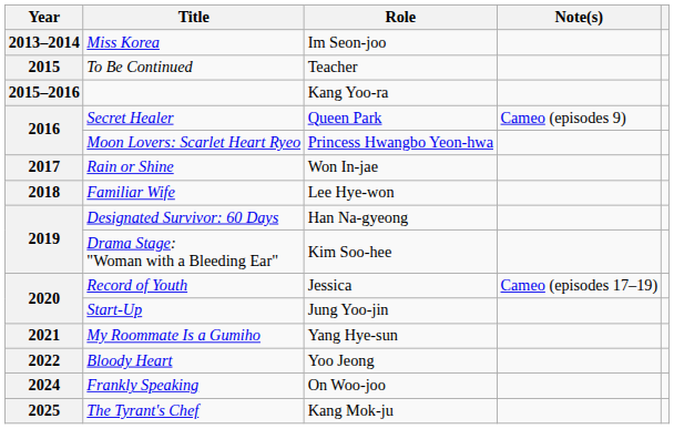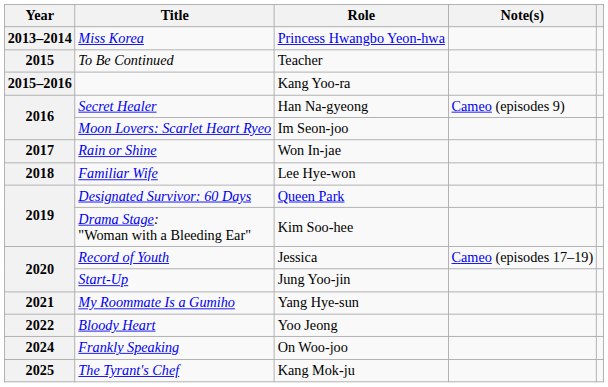Miss Korea | Role: Im Seon-joo -> Princess Hwangbo Yeon-hwa
Secret Healer | Role: Queen Park -> Han Na-gyeong
Moon Lovers: Scarlet Heart Ryeo | Role: Princess Hwangbo Yeon-hwa -> Im Seon-joo
Designated Survivor: 60 Days | Role: Han Na-gyeong -> Queen Park
